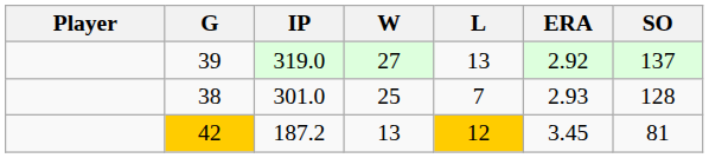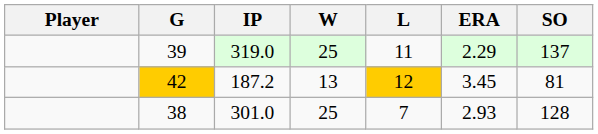39 | W: 27 -> 25
39 | L: 13 -> 11
39 | ERA: 2.92 -> 2.29
rows swapped: 38 <-> 42
